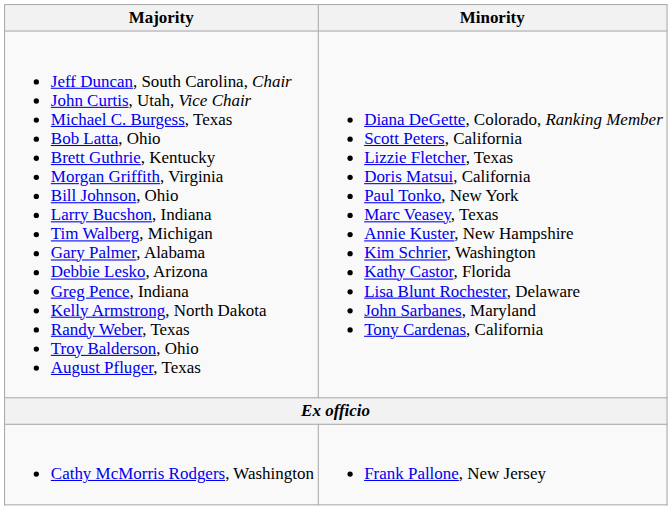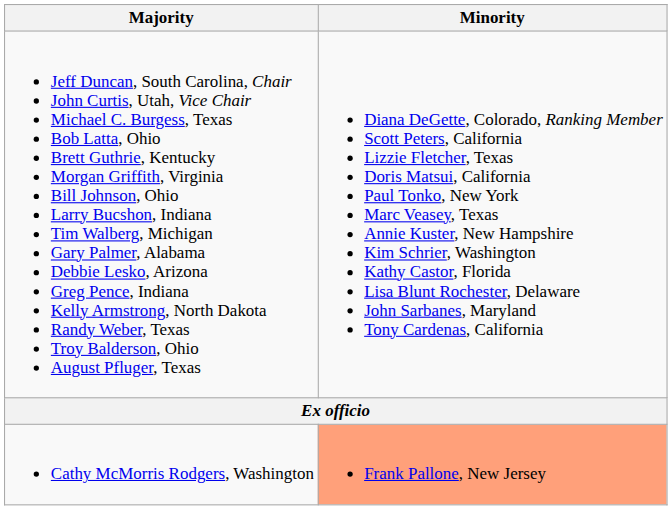Cathy McMorris Rodgers, Washington | Minority: no background -> lightsalmon background
